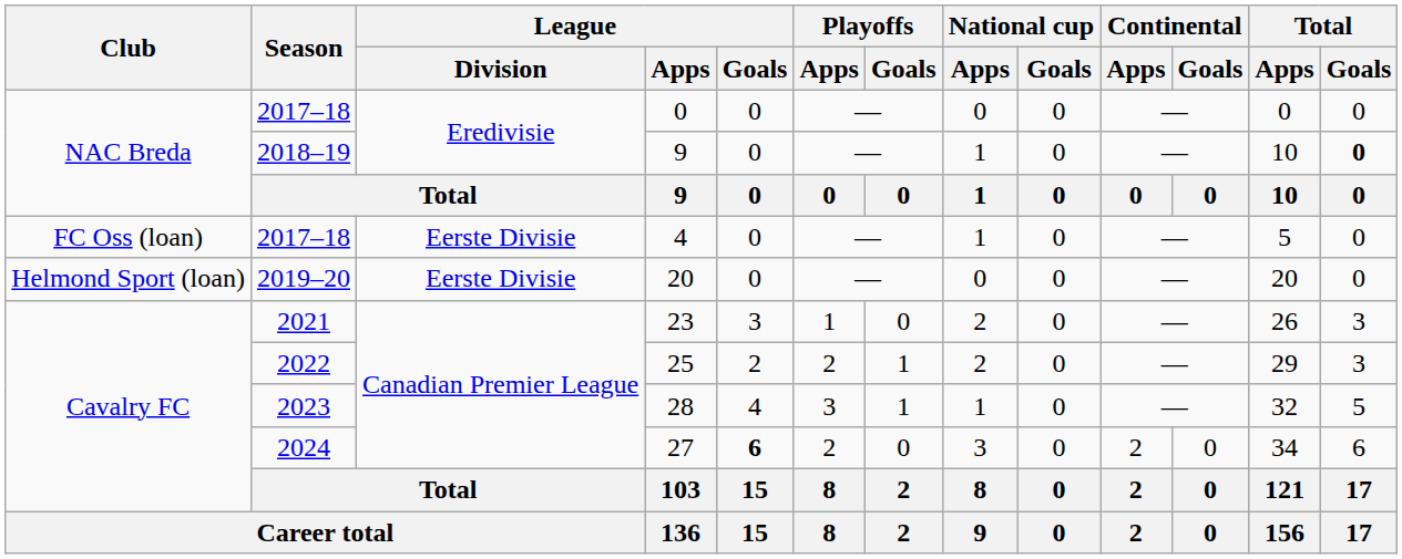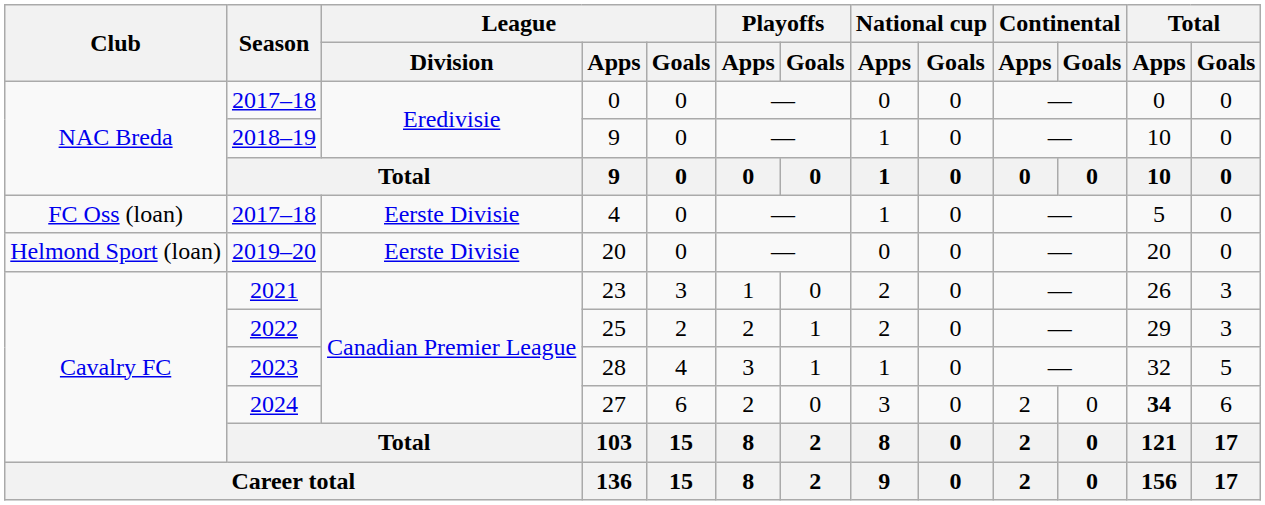2018–19 / 9 | Total / Goals: bold -> normal
27 | League / Goals: bold -> normal
27 | Total / Apps: normal -> bold
